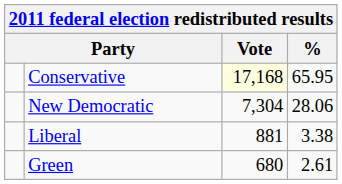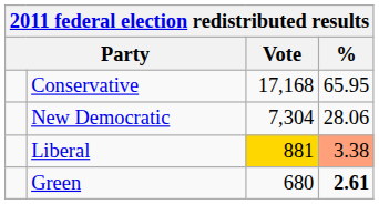Conservative | Vote: lightyellow background -> no background
Liberal | Vote: no background -> gold background
Liberal | %: no background -> lightsalmon background
Green | %: normal -> bold
